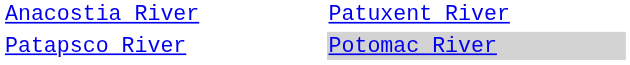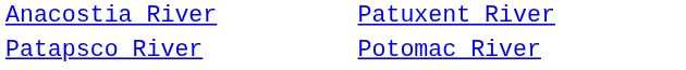Patapsco River | column 2: lightgrey background -> no background
